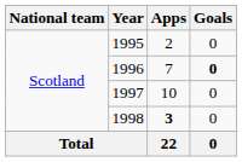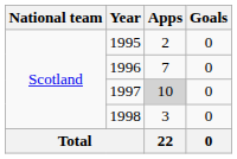1996 | Goals: bold -> normal
1997 | Apps: no background -> lightgrey background
1998 | Apps: bold -> normal
